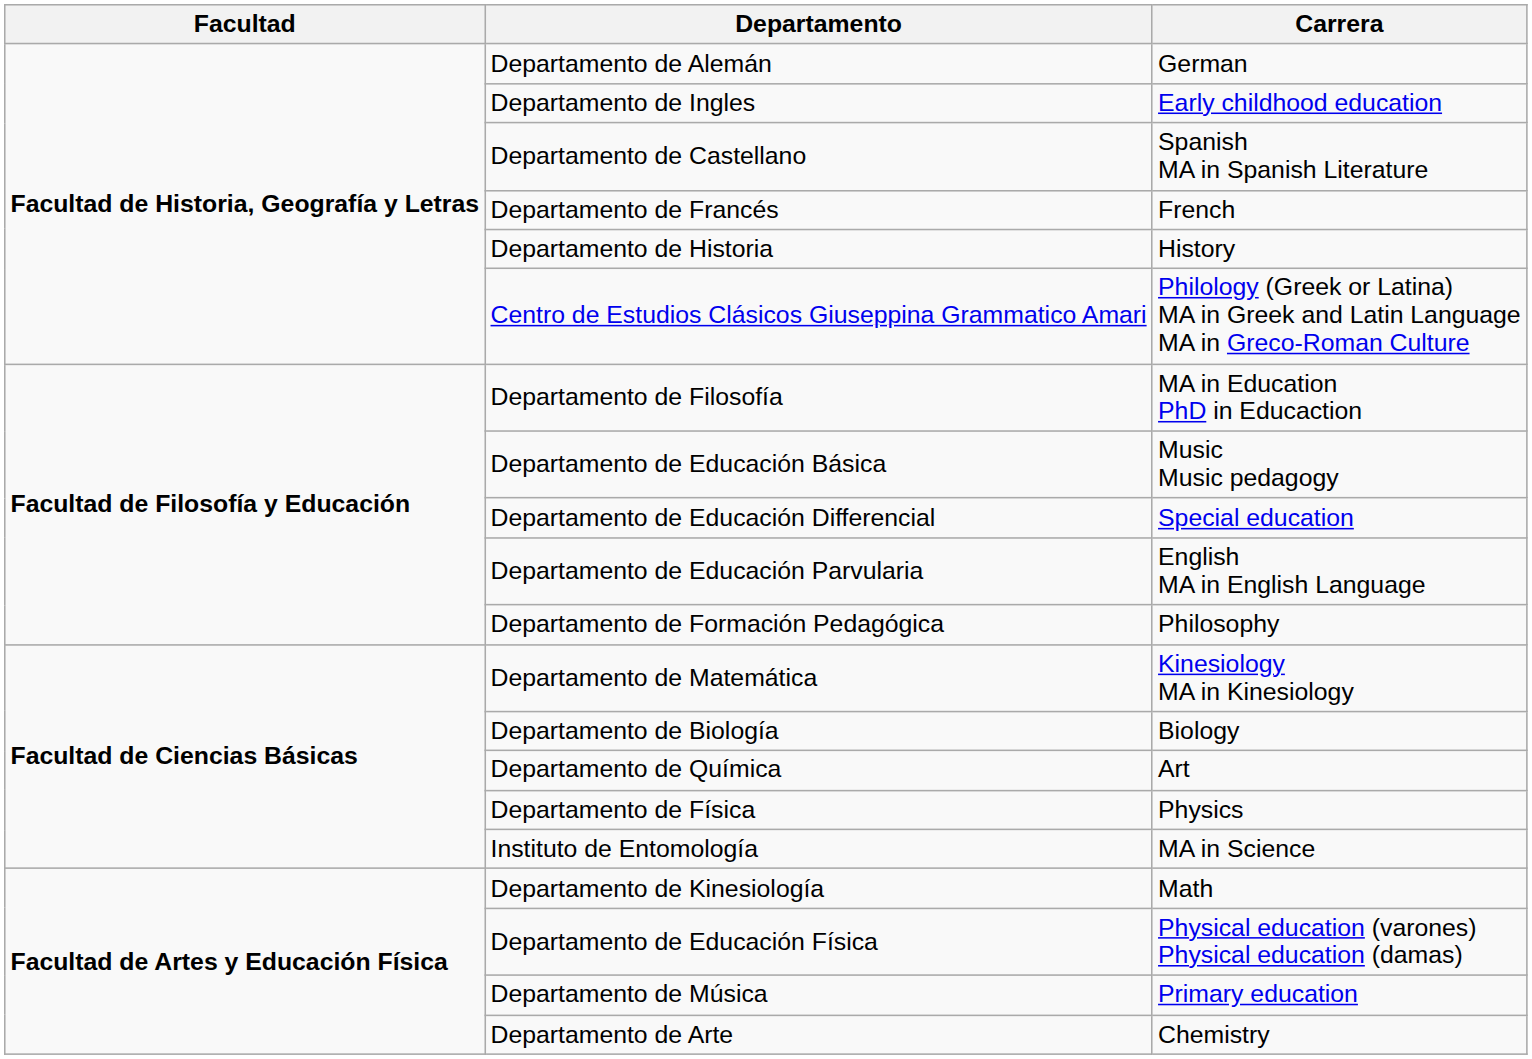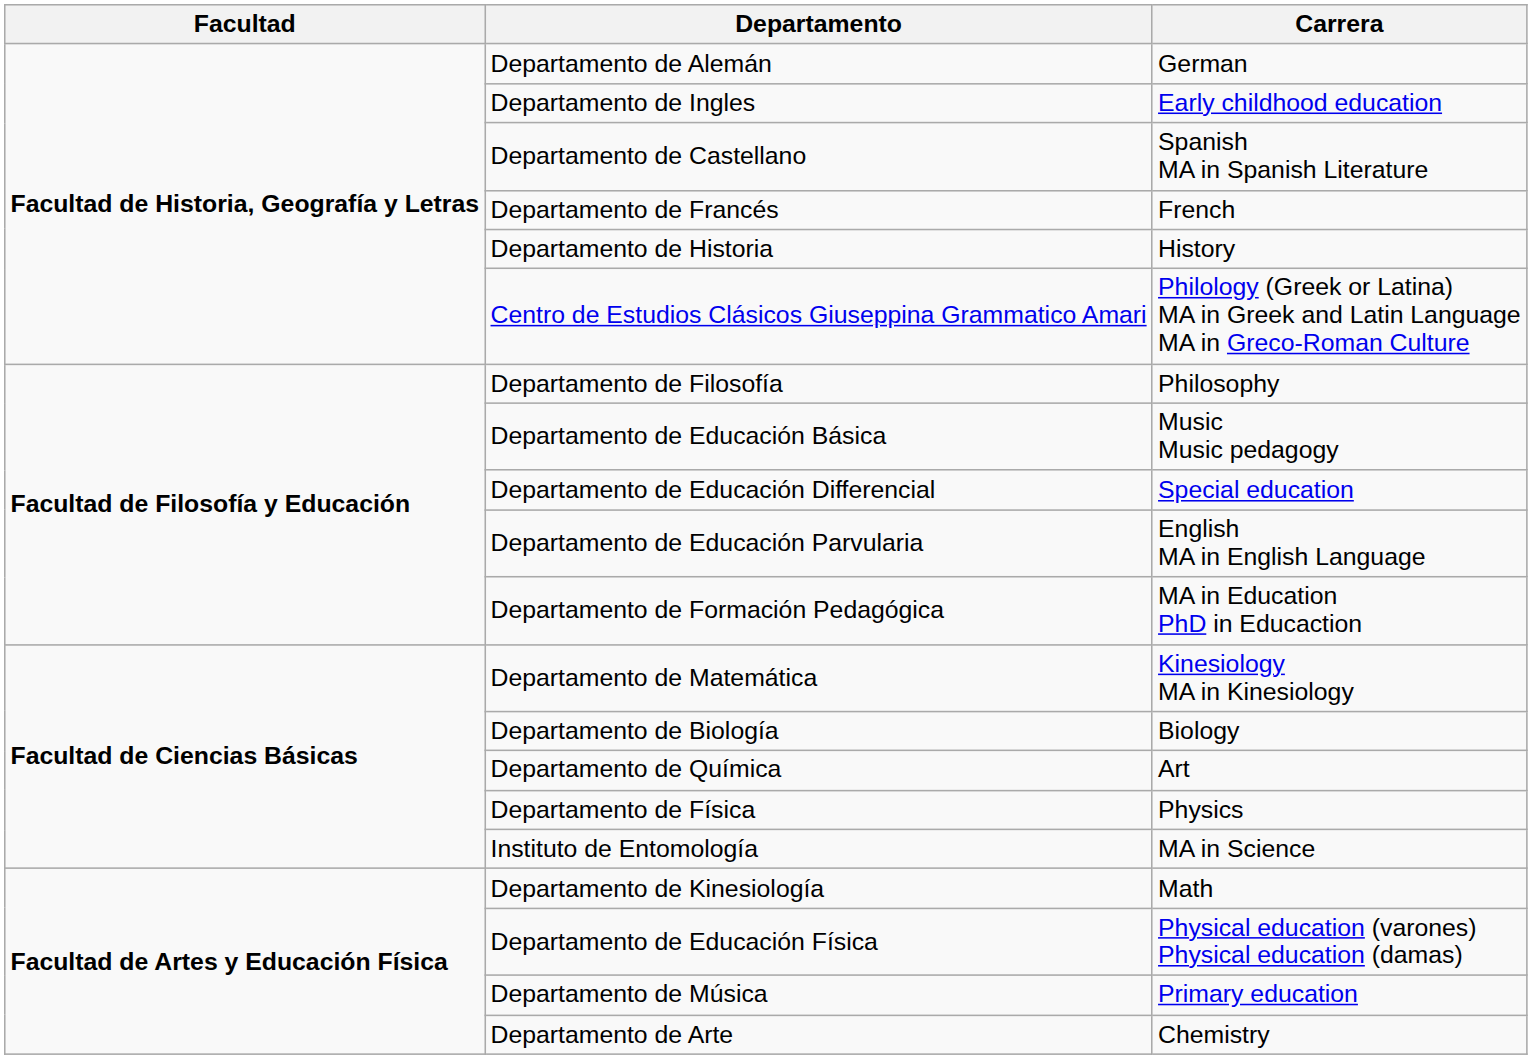Departamento de Filosofía | Carrera: MA in Education PhD in Educaction -> Philosophy
Departamento de Formación Pedagógica | Carrera: Philosophy -> MA in Education PhD in Educaction
